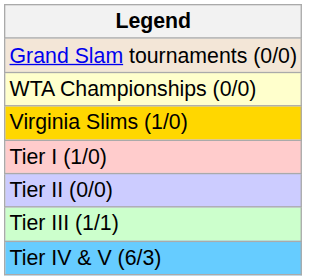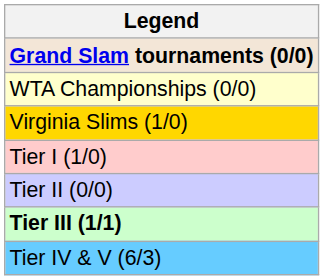row 2 | column 1: normal -> bold
row 7 | column 1: normal -> bold
